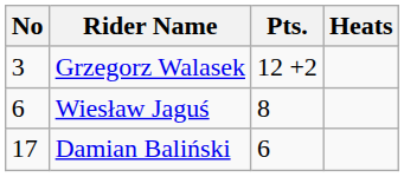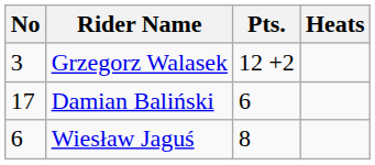rows swapped: Wiesław Jaguś <-> Damian Baliński
